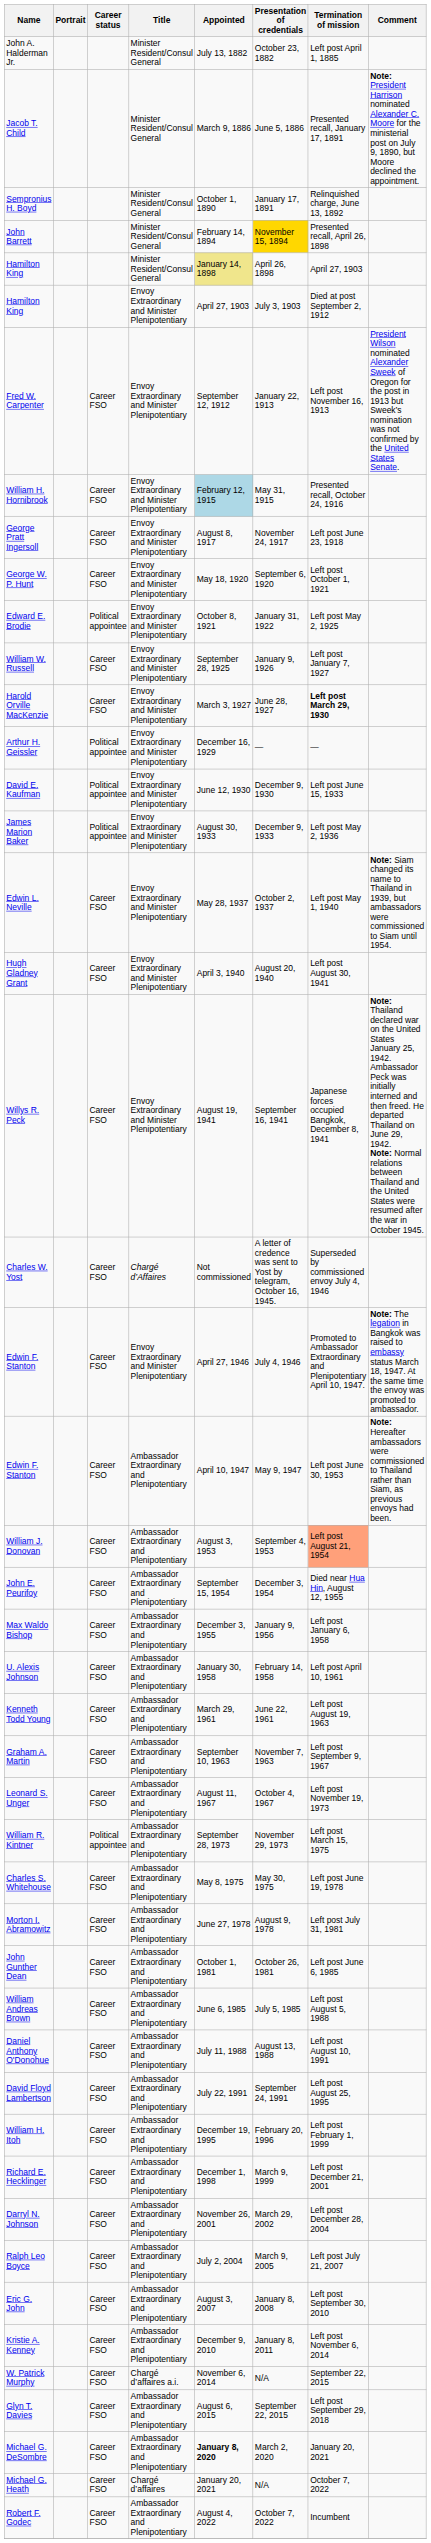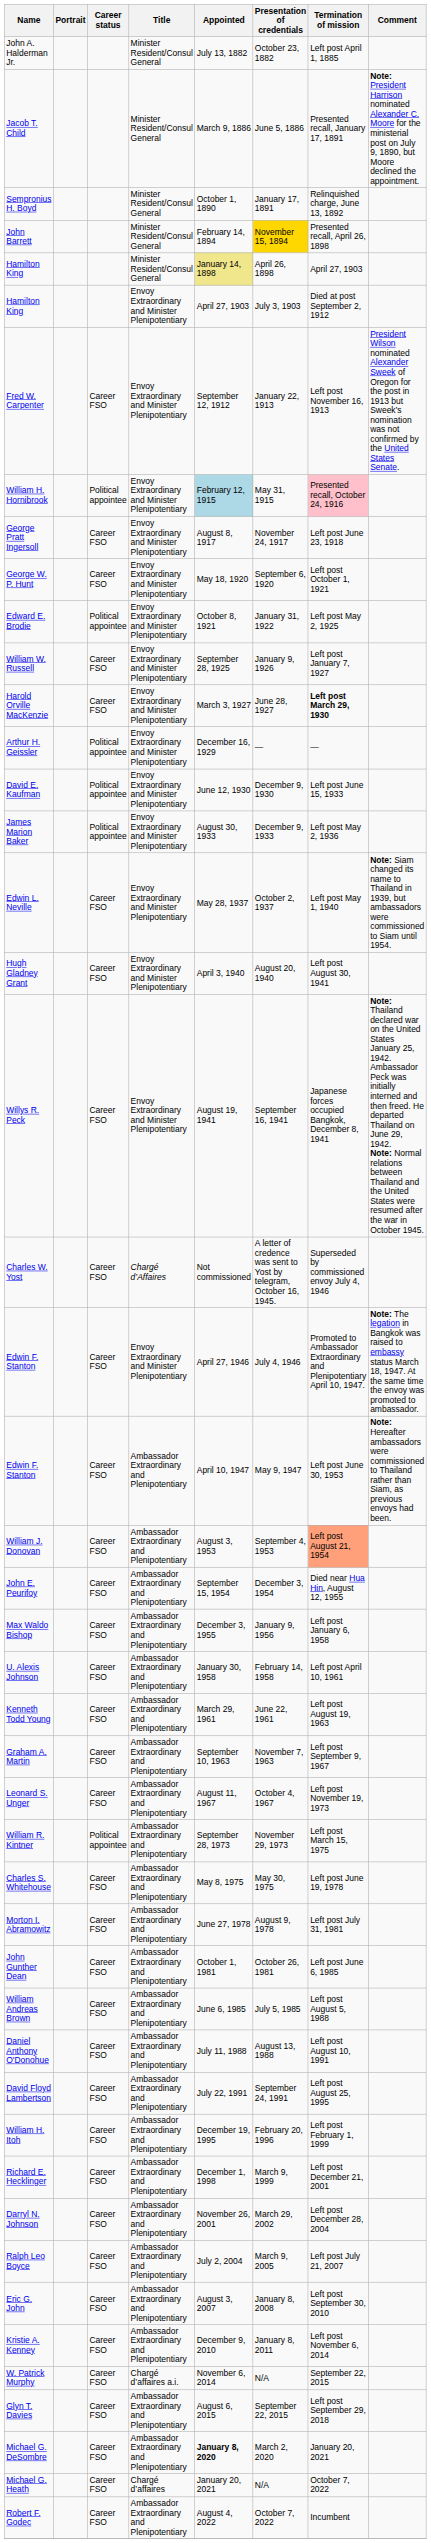William H. Hornibrook | Career status: Career FSO -> Political appointee
William H. Hornibrook | Termination of mission: no background -> pink background
